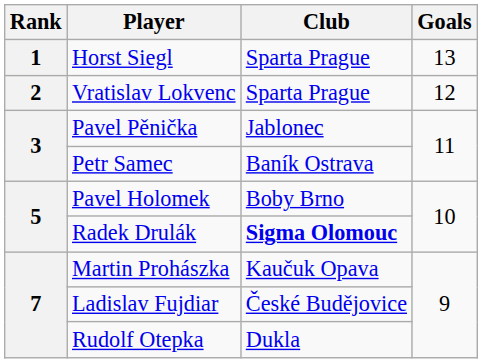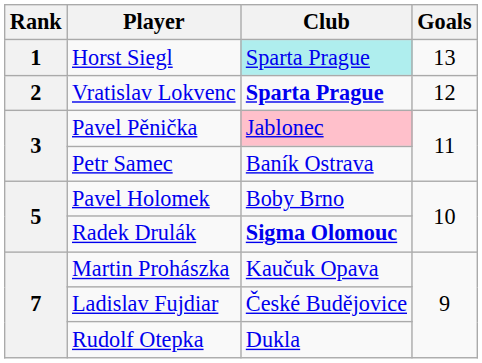Horst Siegl | Club: no background -> paleturquoise background
Vratislav Lokvenc | Club: normal -> bold
Pavel Pěnička | Club: no background -> pink background
